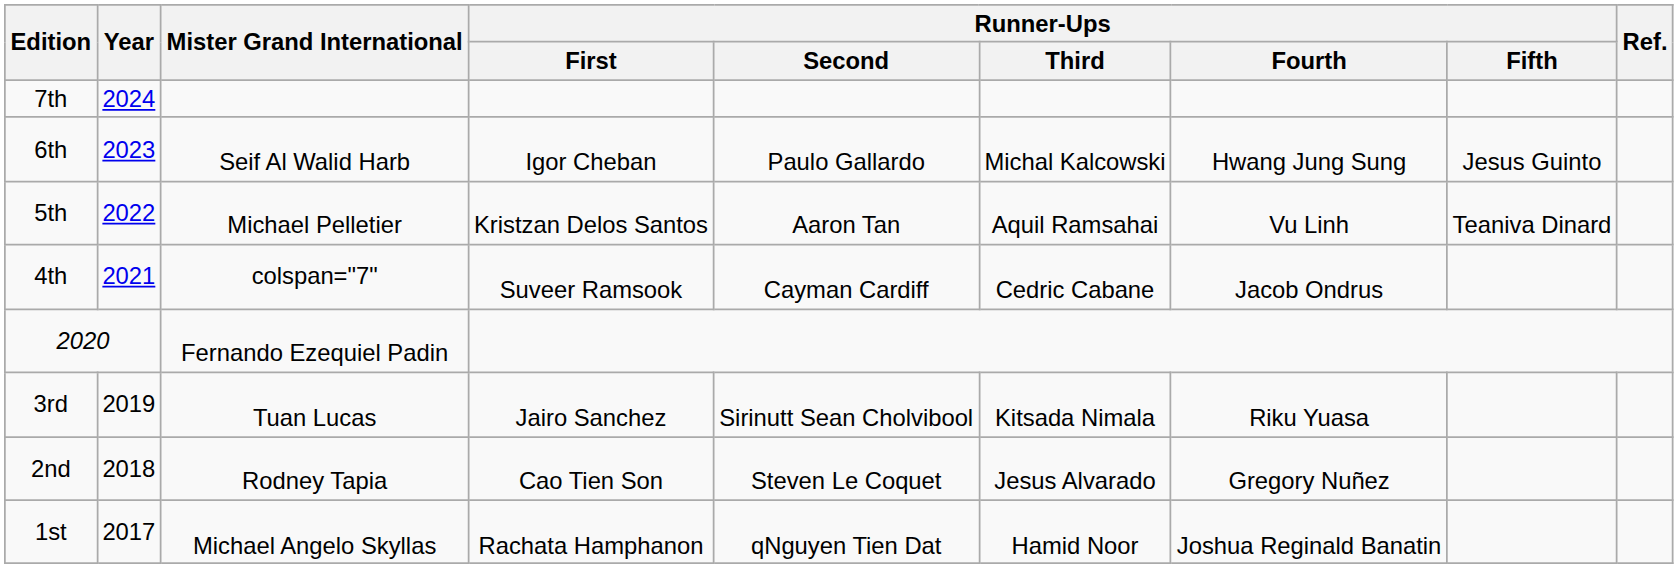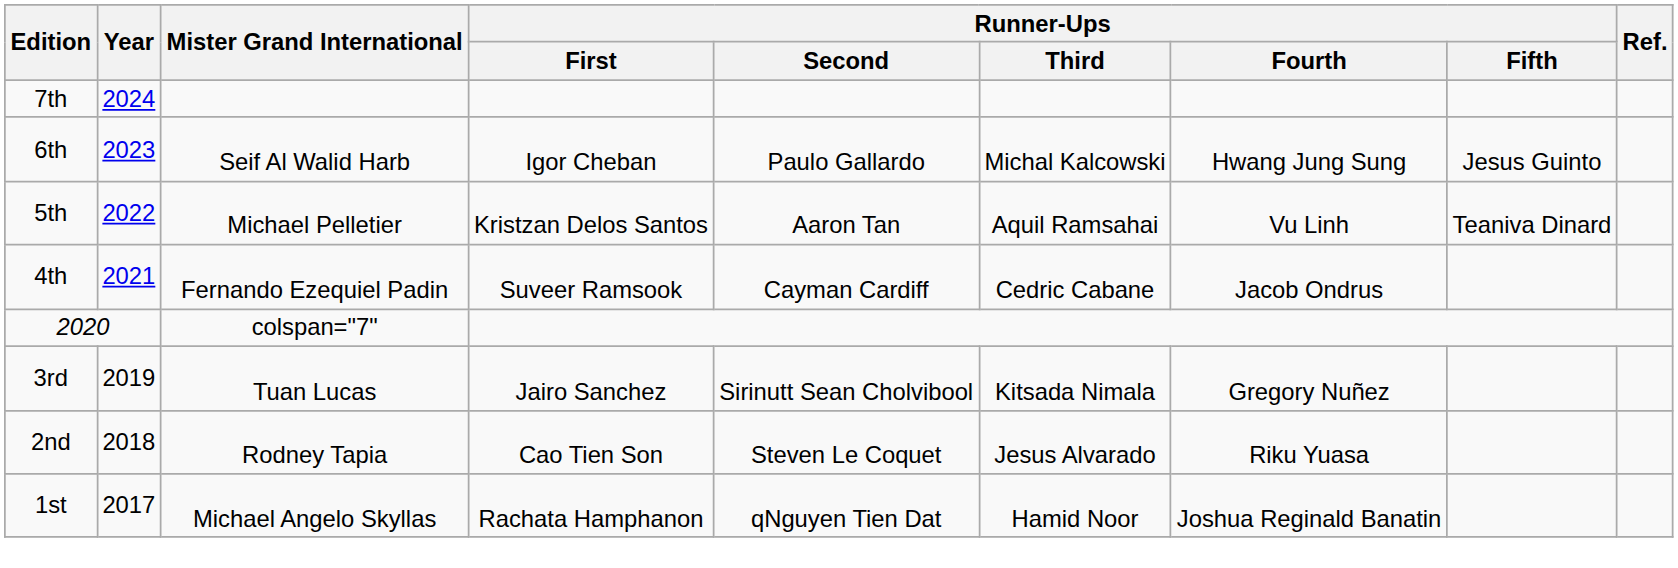4th | Mister Grand International: colspan="7" -> Fernando Ezequiel Padin
2020 | Mister Grand International: Fernando Ezequiel Padin -> colspan="7"
3rd | Runner-Ups / Fourth: Riku Yuasa -> Gregory Nuñez
2nd | Runner-Ups / Fourth: Gregory Nuñez -> Riku Yuasa
